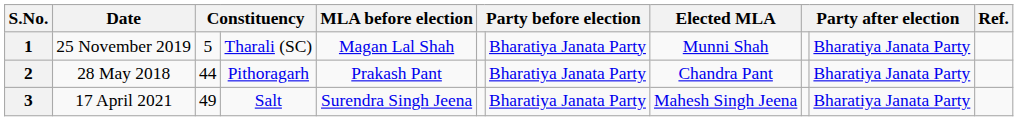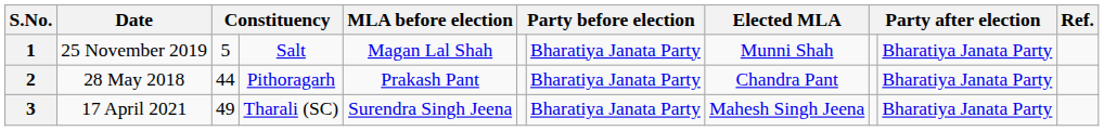1 | column 4: Tharali (SC) -> Salt
3 | column 4: Salt -> Tharali (SC)
